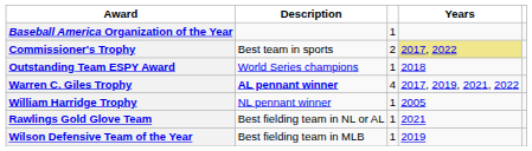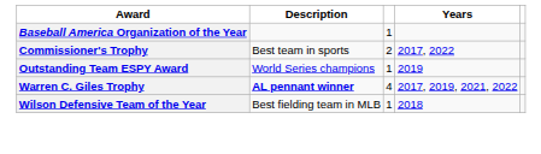Commissioner's Trophy | Years: khaki background -> no background
Outstanding Team ESPY Award | Years: 2018 -> 2019
- row: William Harridge Trophy | NL pennant winner | 1 | 2005
- row: Rawlings Gold Glove Team | Best fielding team in NL or AL | 1 | 2021
Wilson Defensive Team of the Year | Years: 2019 -> 2018
